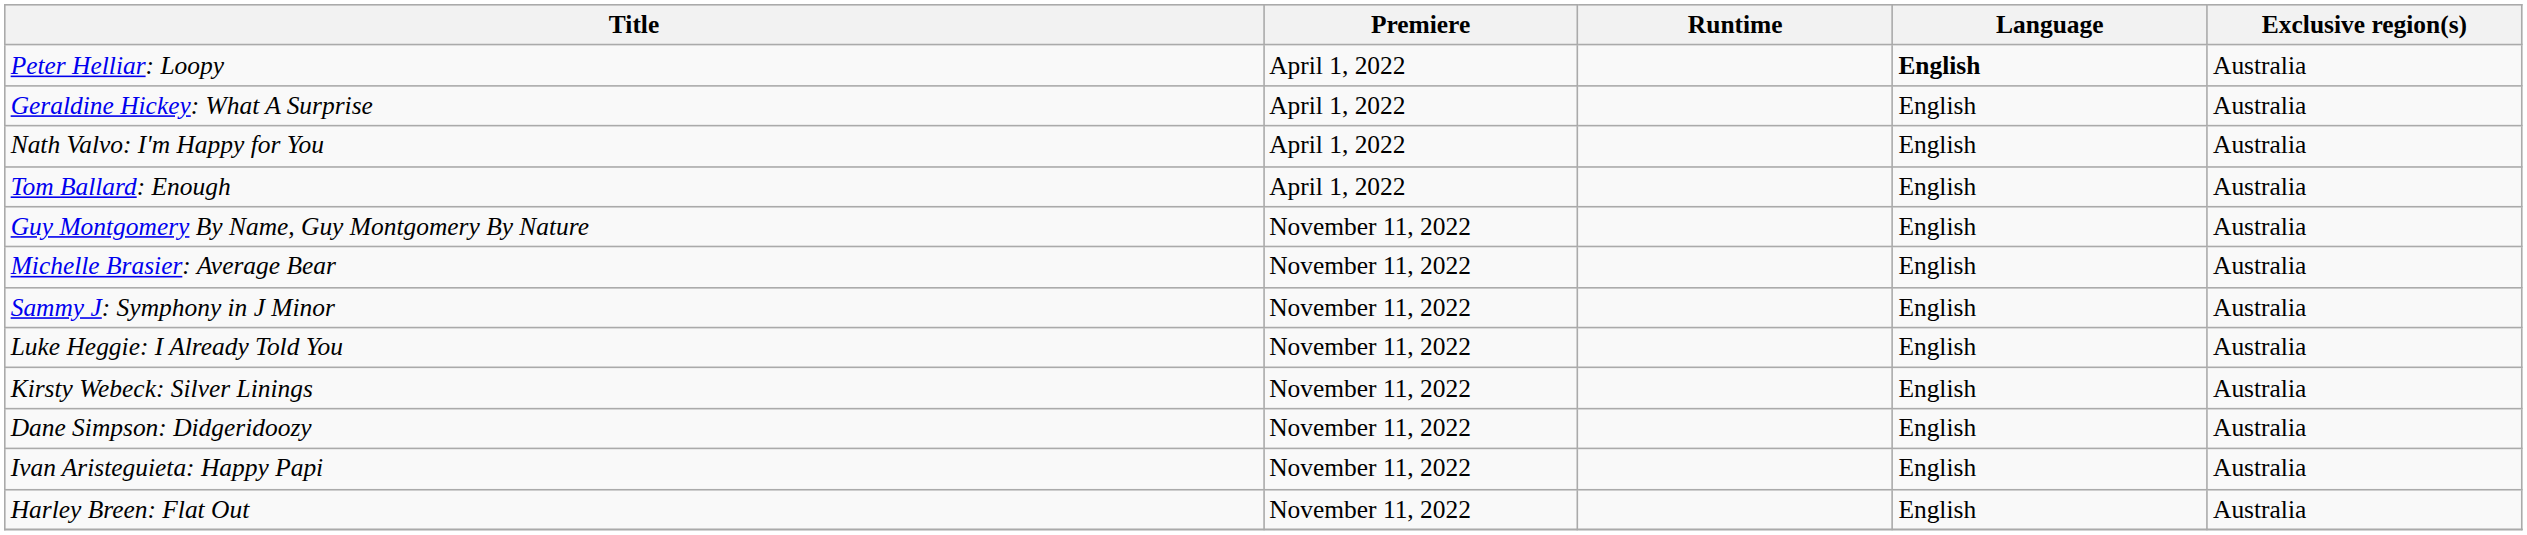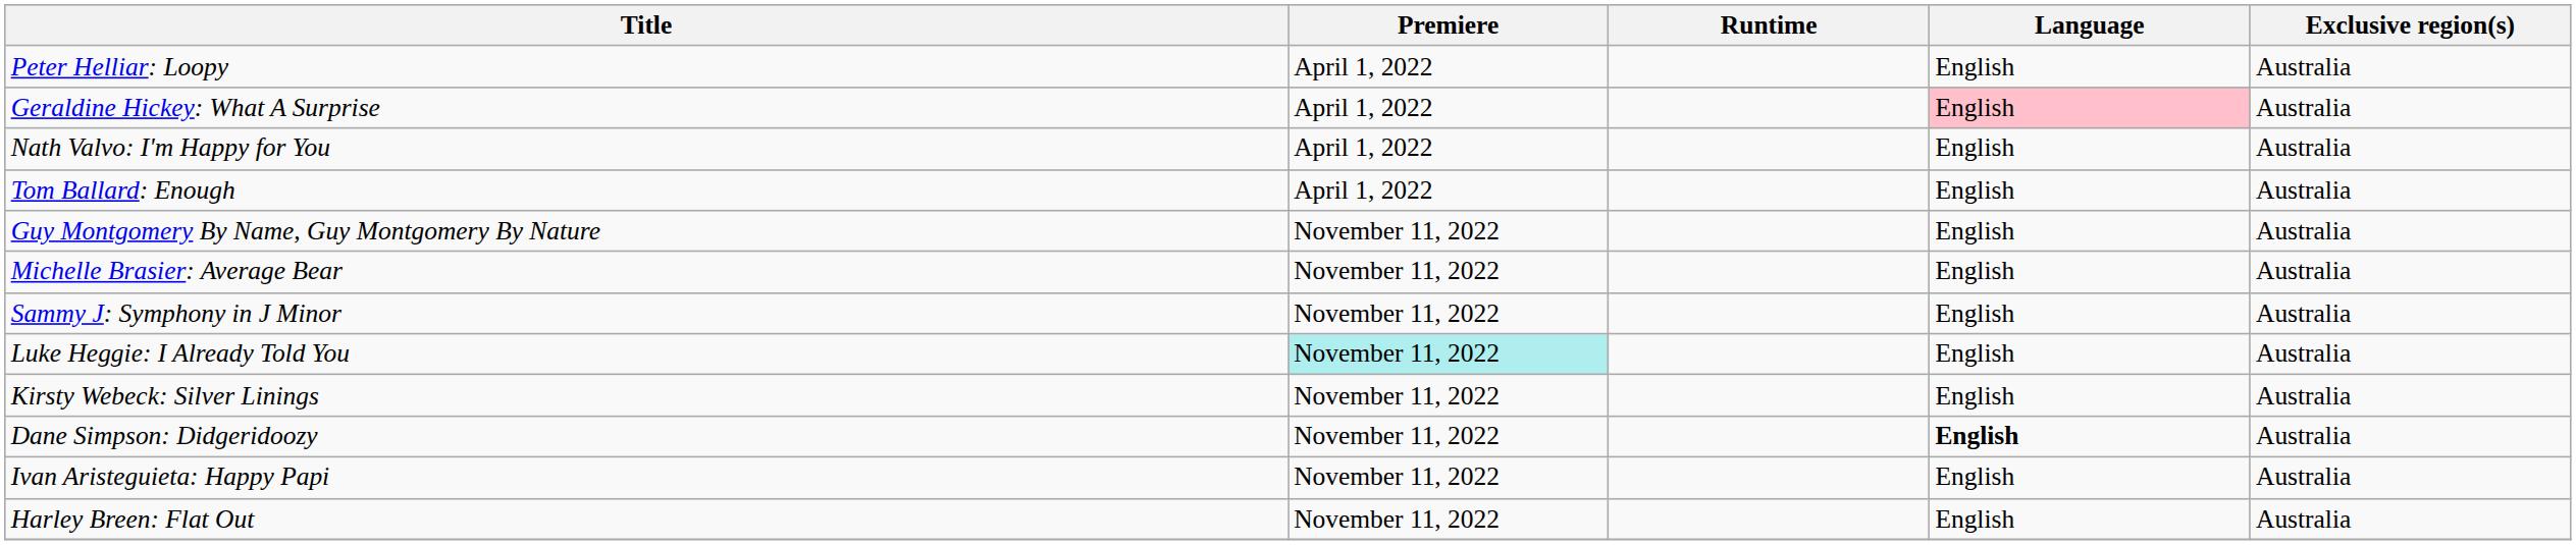Peter Helliar: Loopy | Language: bold -> normal
Geraldine Hickey: What A Surprise | Language: no background -> pink background
Luke Heggie: I Already Told You | Premiere: no background -> paleturquoise background
Dane Simpson: Didgeridoozy | Language: normal -> bold
